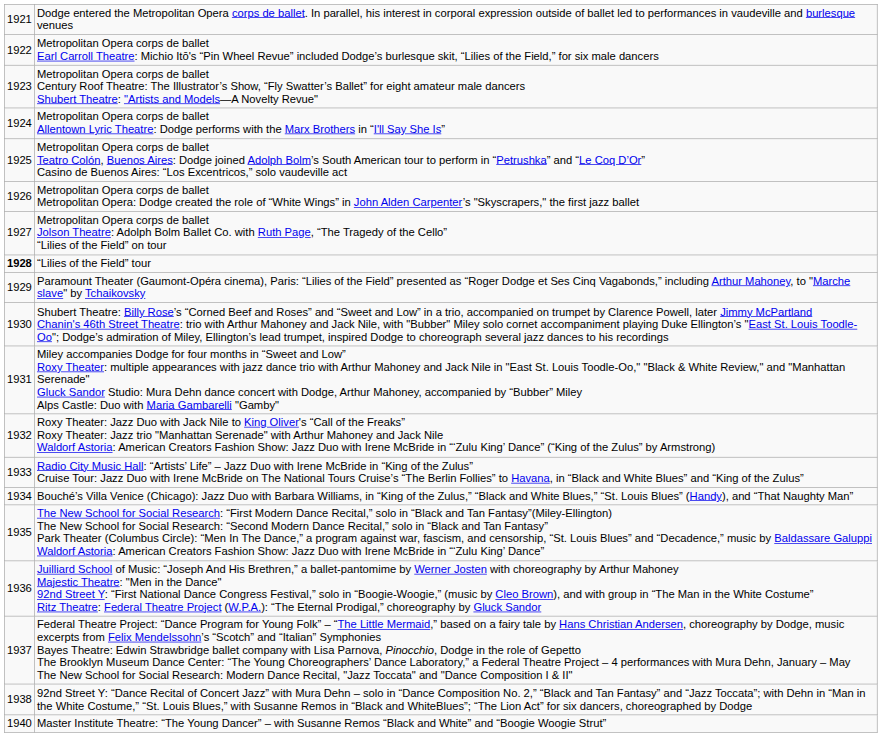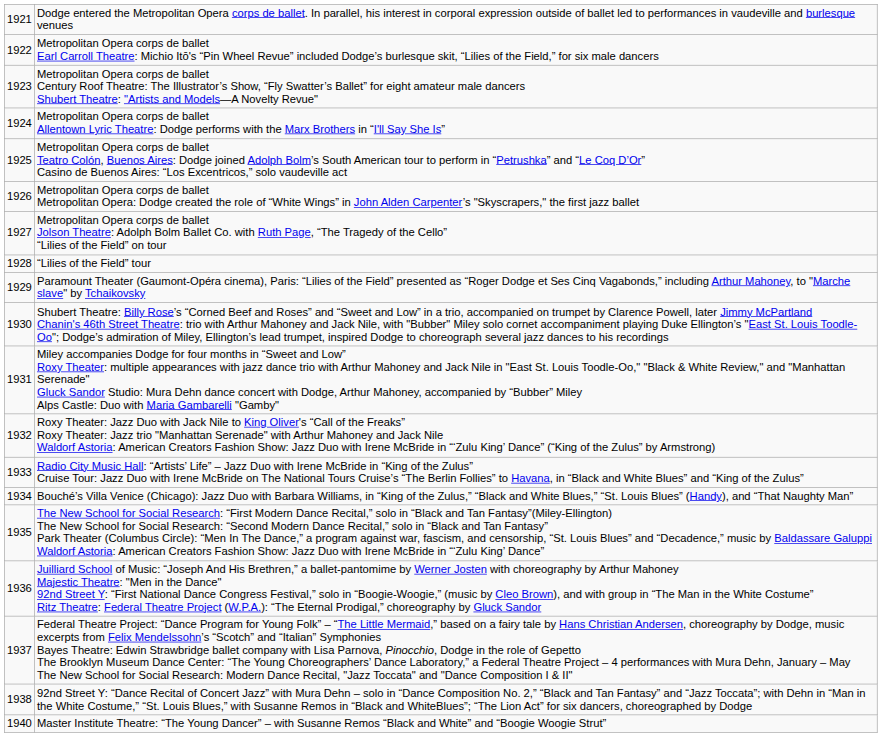“Lilies of the Field” tour | column 1: bold -> normal
